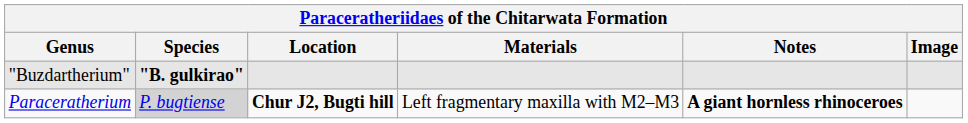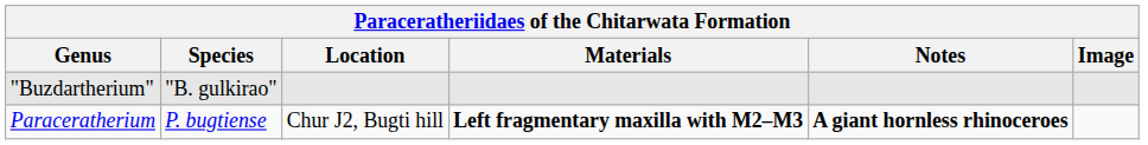"Buzdartherium" | Species: bold -> normal
Paraceratherium | Species: lightgrey background -> no background
Paraceratherium | Location: bold -> normal
Paraceratherium | Materials: normal -> bold
